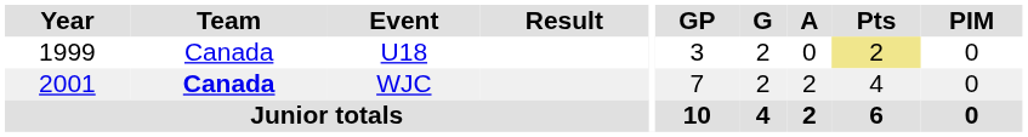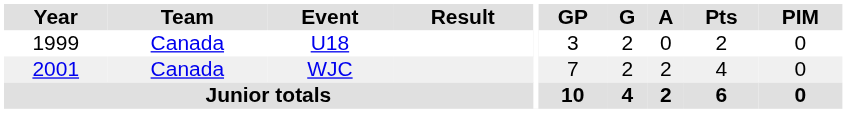U18 | Pts: khaki background -> no background
WJC | Team: bold -> normal
